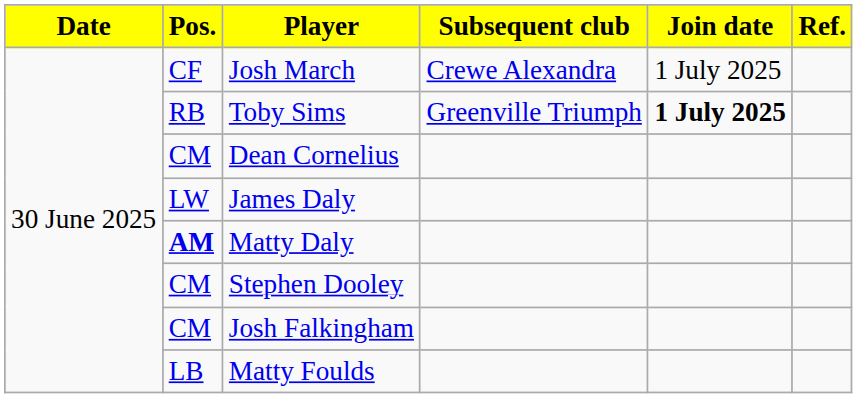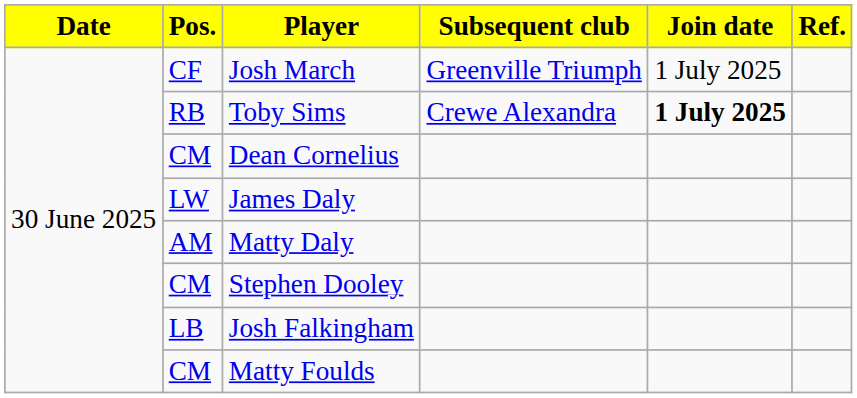Josh March | Subsequent club: Crewe Alexandra -> Greenville Triumph
Toby Sims | Subsequent club: Greenville Triumph -> Crewe Alexandra
Matty Daly | Pos.: bold -> normal
Josh Falkingham | Pos.: CM -> LB
Matty Foulds | Pos.: LB -> CM
